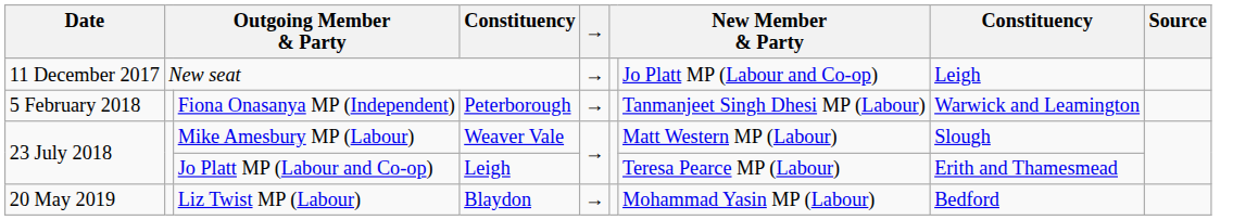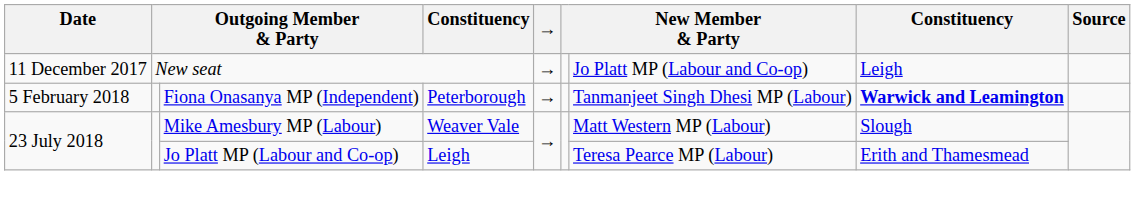Fiona Onasanya MP (Independent) | column 8: normal -> bold
- row: 20 May 2019 | Liz Twist MP (Labour) | Blaydon | → | Mohammad Yasin MP (Labour) | Bedford
